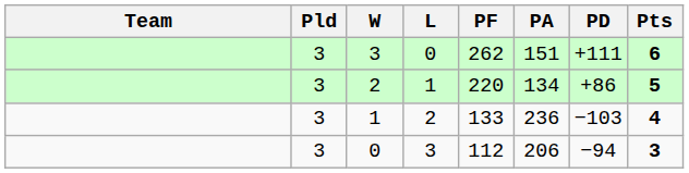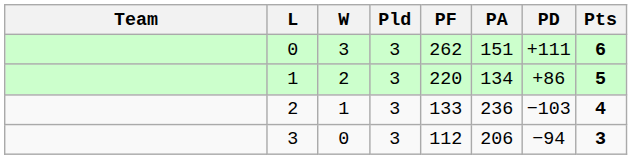columns swapped: Pld <-> L
